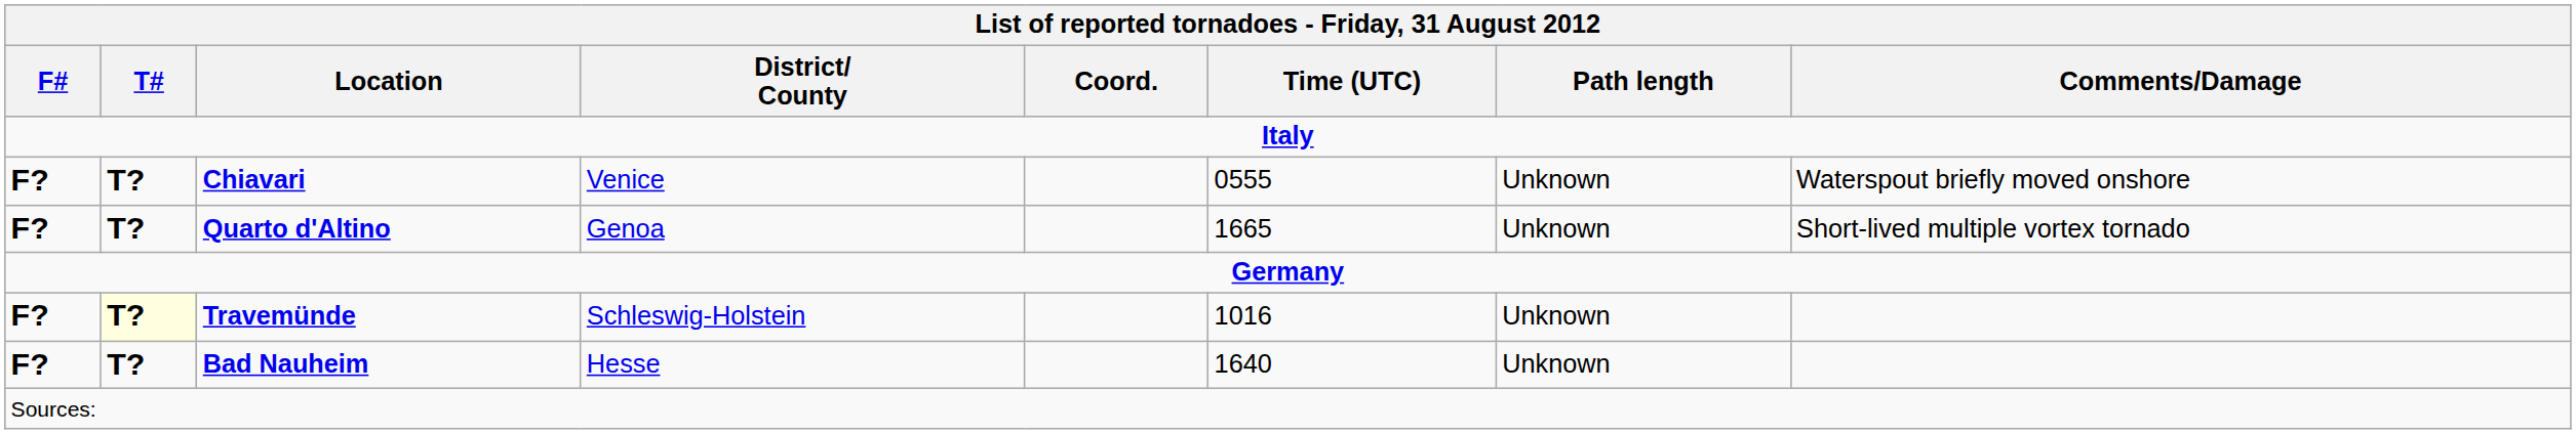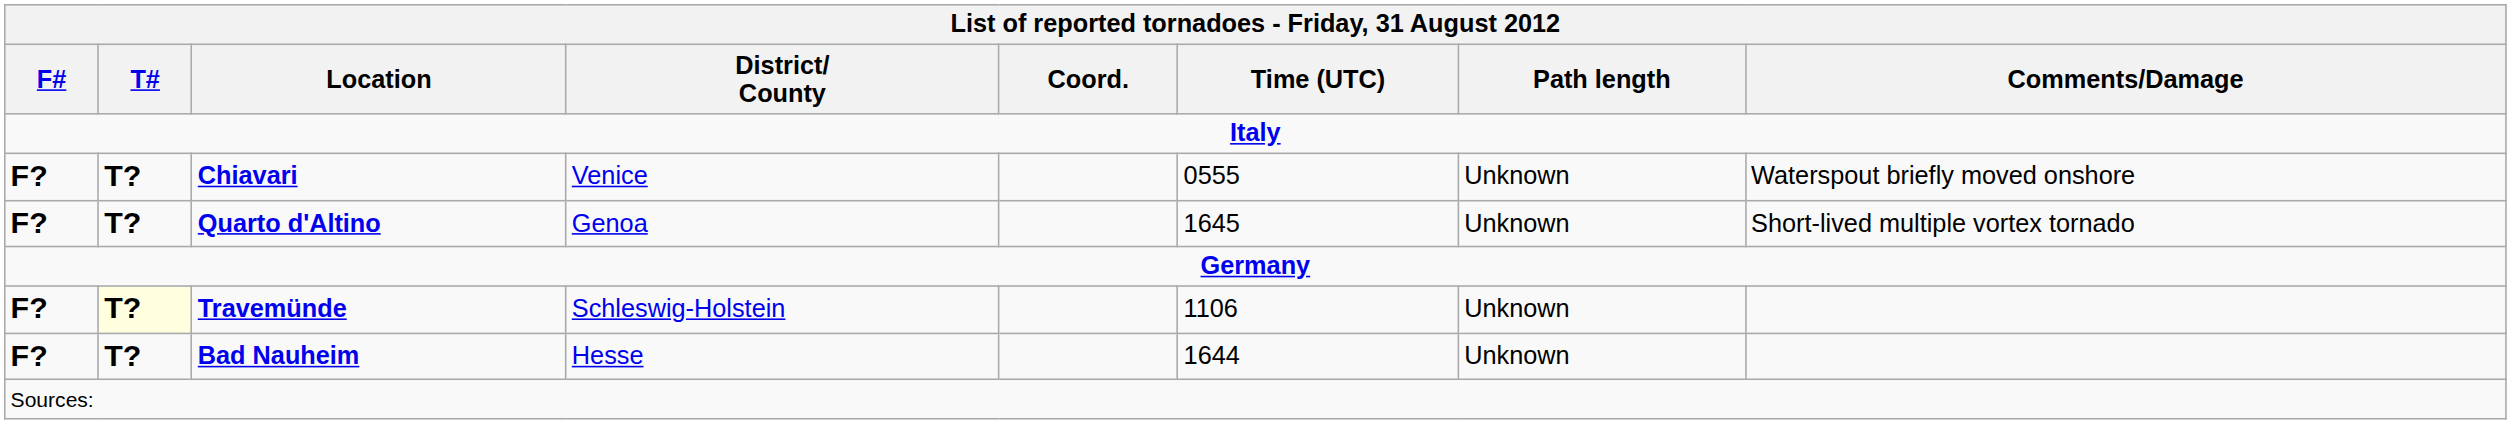Quarto d'Altino | Time (UTC): 1665 -> 1645
Travemünde | Time (UTC): 1016 -> 1106
Bad Nauheim | Time (UTC): 1640 -> 1644
